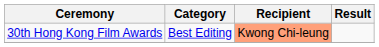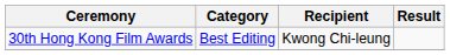30th Hong Kong Film Awards | Recipient: lightsalmon background -> no background
